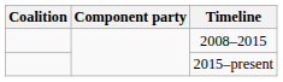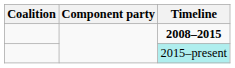2008–2015 | Timeline: normal -> bold
2015–present | Timeline: no background -> paleturquoise background
